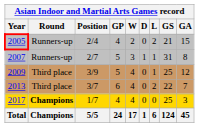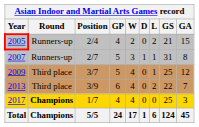2009 | Position: 3/9 -> 3/7
2013 | Position: 3/7 -> 3/9
